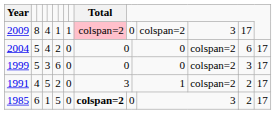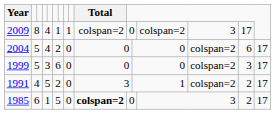2009 | Total: pink background -> no background
